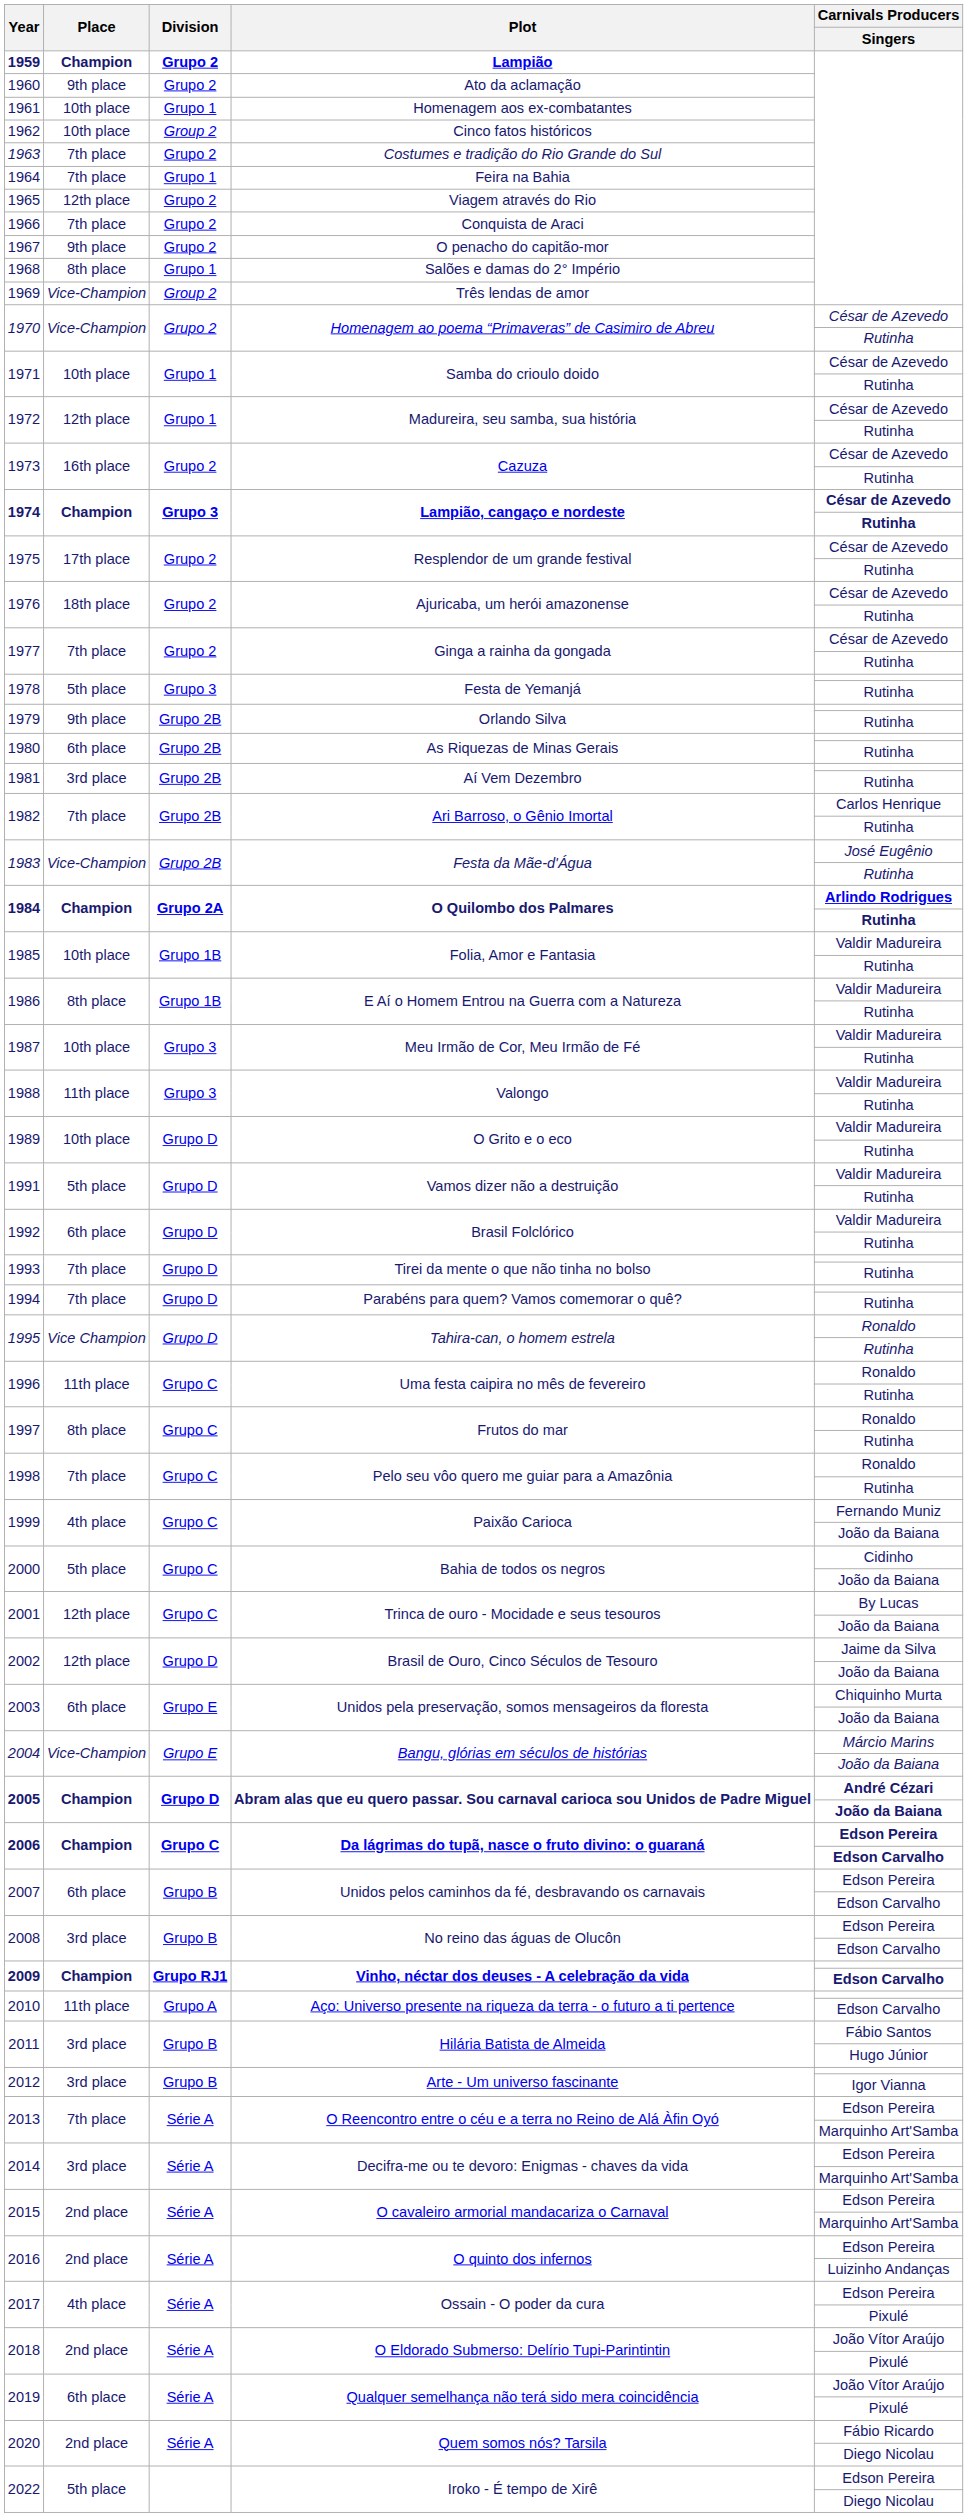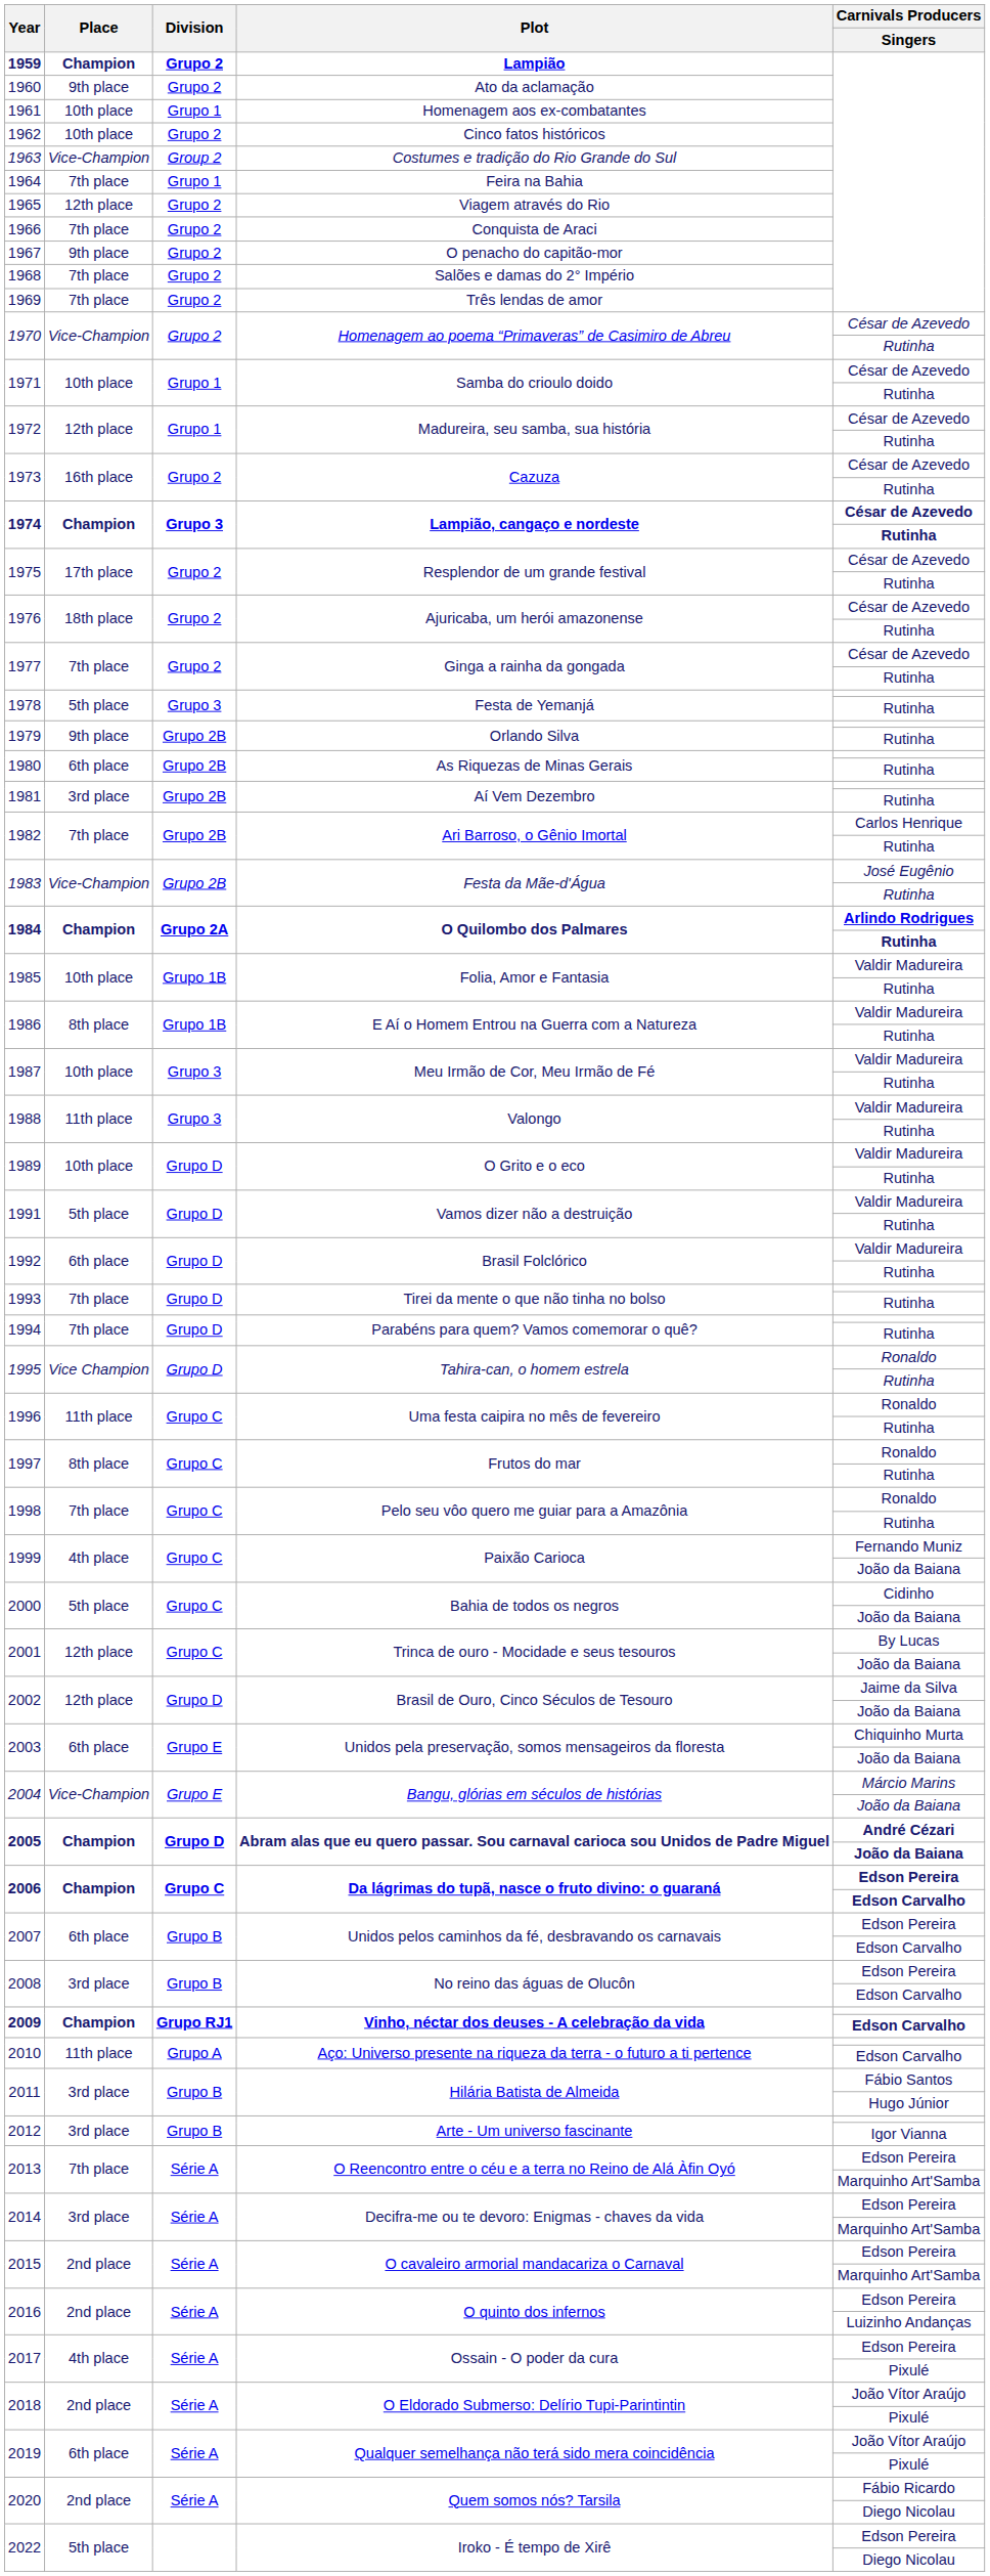1962 | Division: Group 2 -> Grupo 2
1963 | Place: 7th place -> Vice-Champion
1963 | Division: Grupo 2 -> Group 2
1968 | Place: 8th place -> 7th place
1968 | Division: Grupo 1 -> Grupo 2
1969 | Place: Vice-Champion -> 7th place
1969 | Division: Group 2 -> Grupo 2
